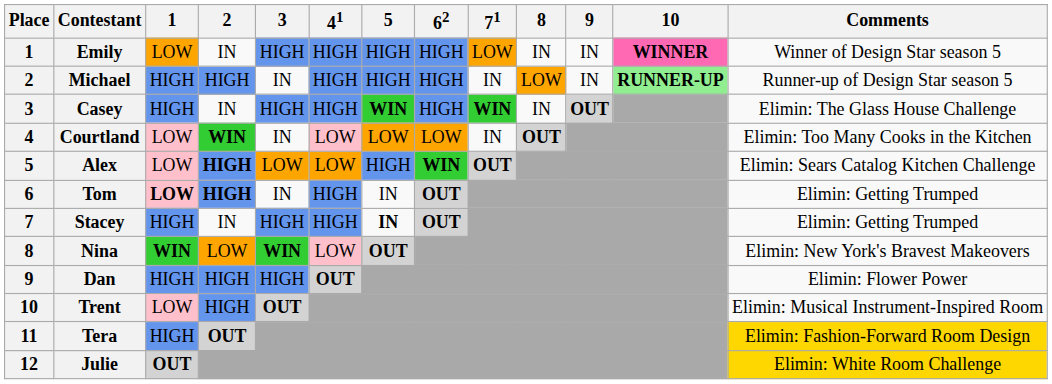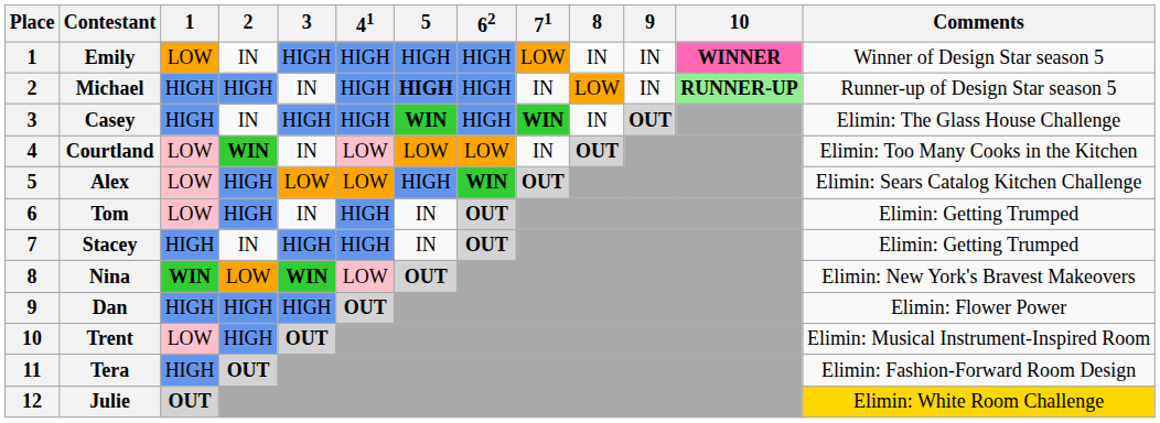Michael | 5: normal -> bold
Alex | 2: bold -> normal
Tom | 1: bold -> normal
Tom | 2: bold -> normal
Stacey | 5: bold -> normal
Tera | Comments: gold background -> no background
